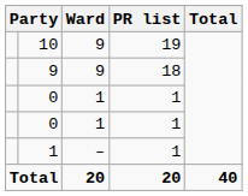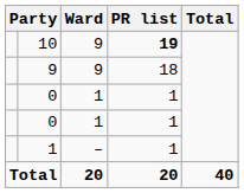10 | PR list: normal -> bold
